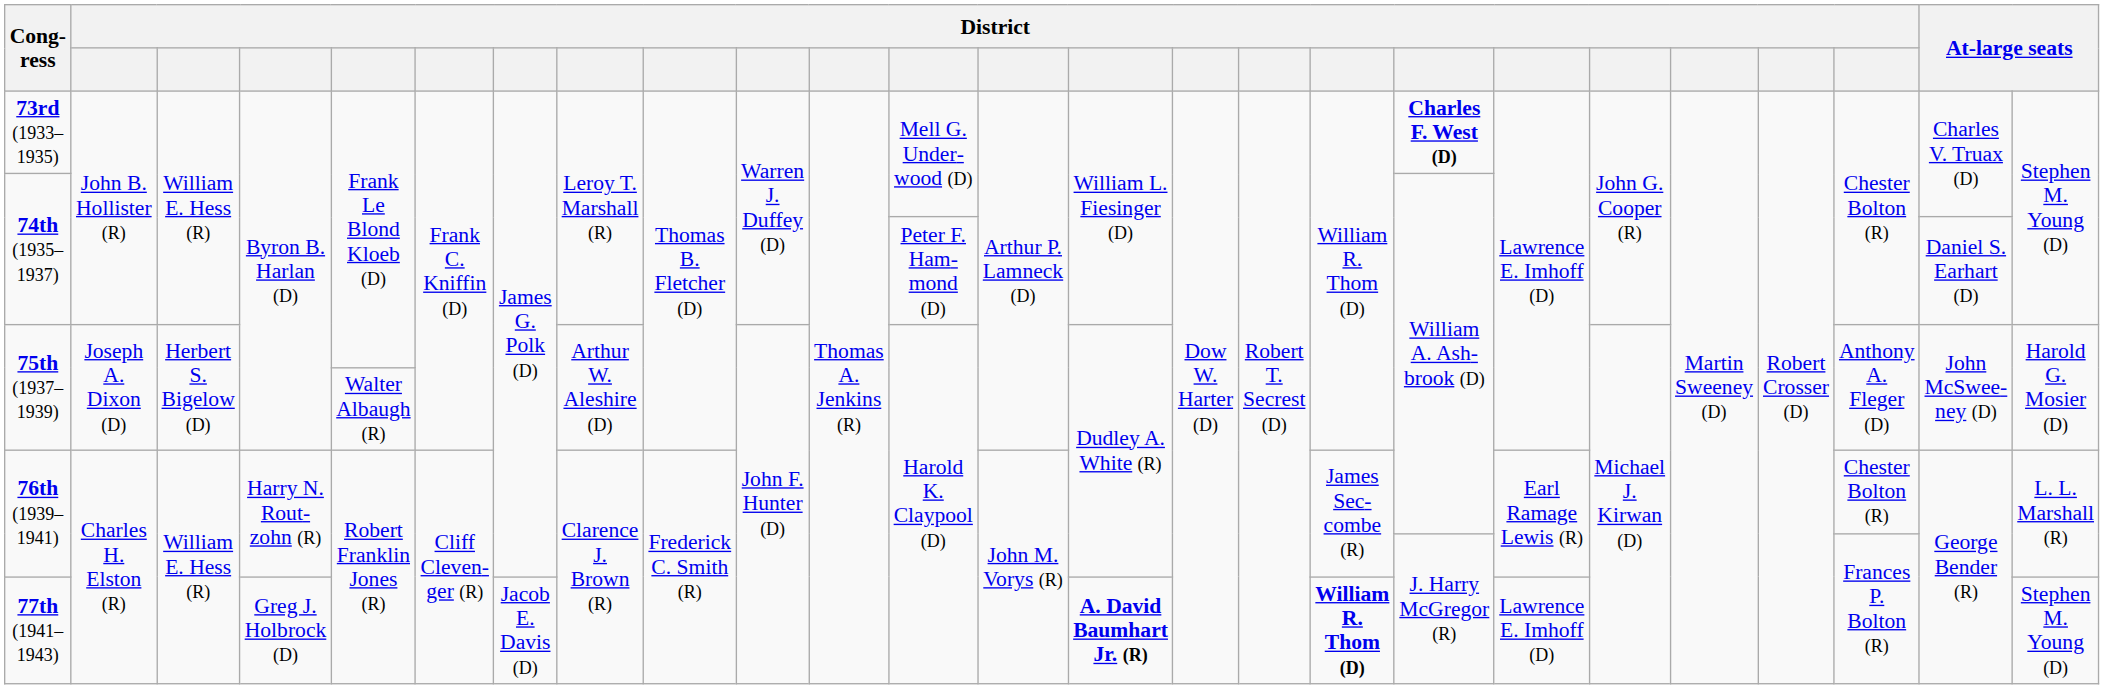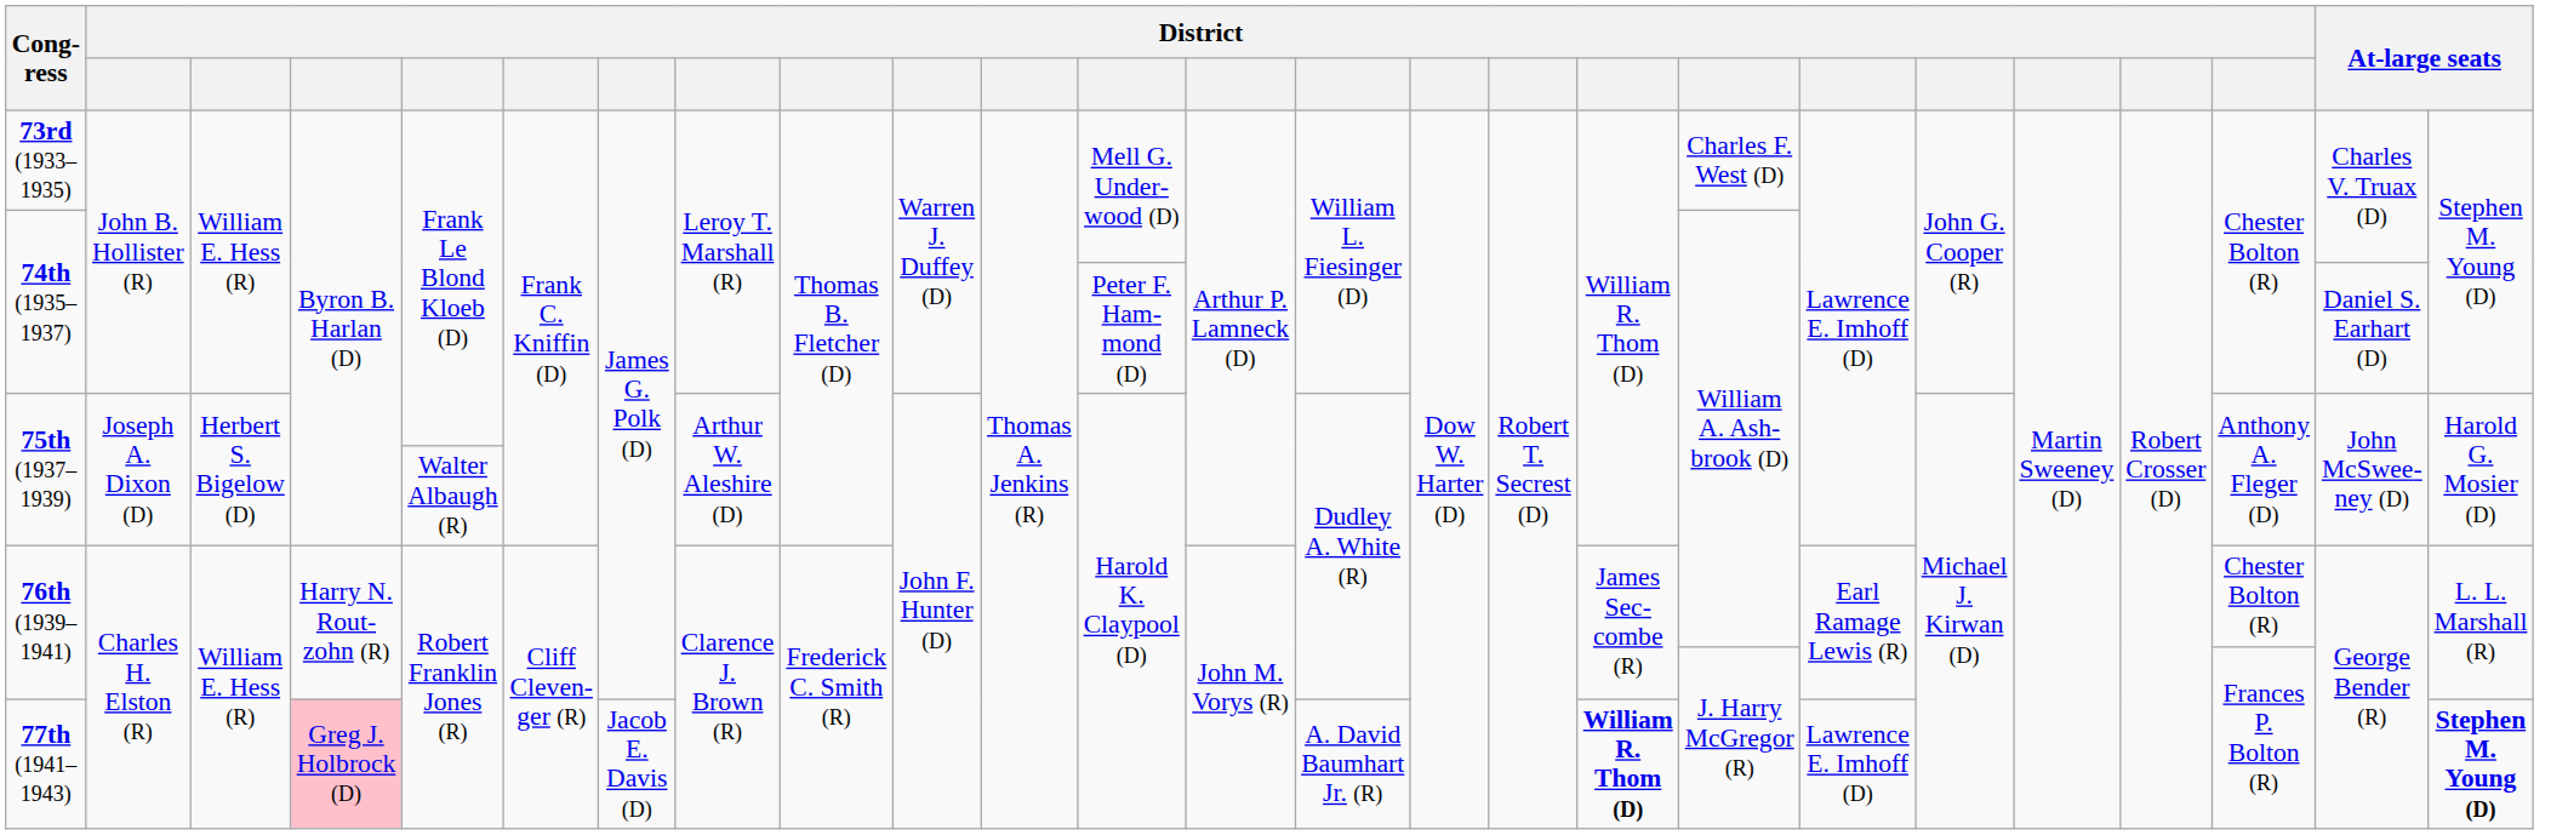73rd (1933–1935) | column 18: bold -> normal
77th (1941–1943) | column 4: no background -> pink background
77th (1941–1943) | column 14: bold -> normal
77th (1941–1943) | column 25: normal -> bold
